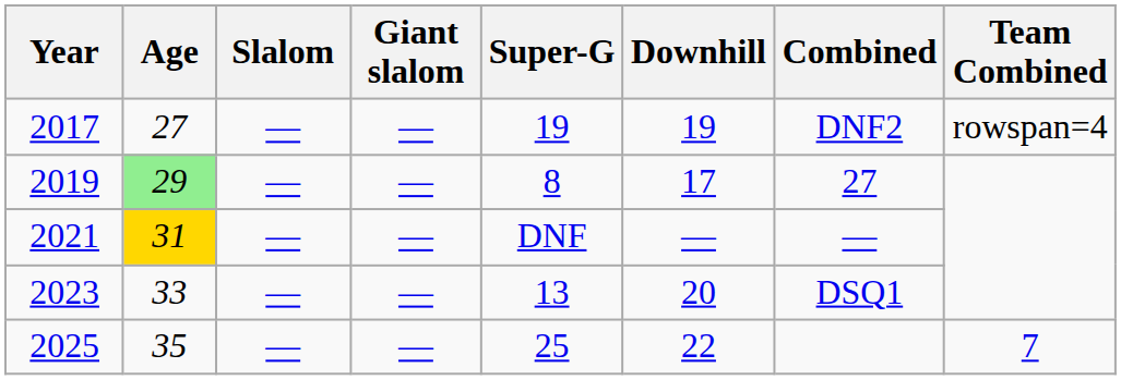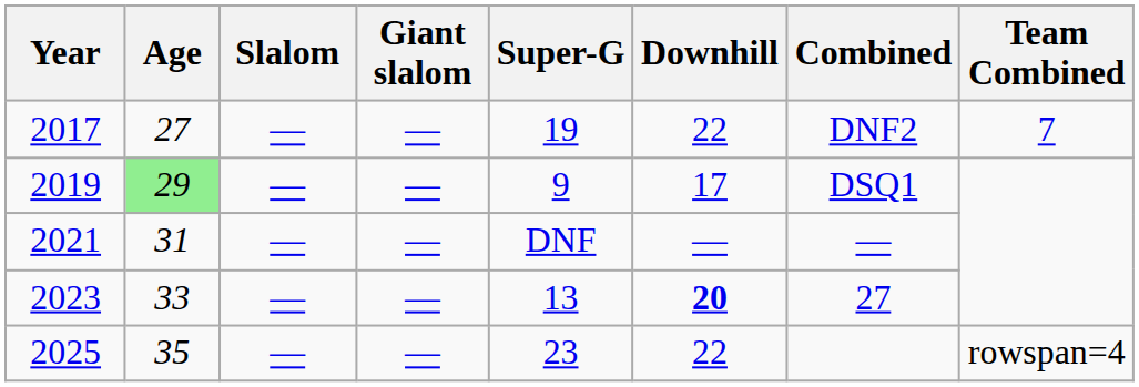2017 | Downhill: 19 -> 22
2017 | Team Combined: rowspan=4 -> 7
2019 | Super-G: 8 -> 9
2019 | Combined: 27 -> DSQ1
2021 | Age: gold background -> no background
2023 | Downhill: normal -> bold
2023 | Combined: DSQ1 -> 27
2025 | Super-G: 25 -> 23
2025 | Team Combined: 7 -> rowspan=4
